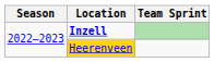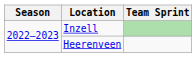Inzell | Location: bold -> normal
Heerenveen | Location: gold background -> no background
